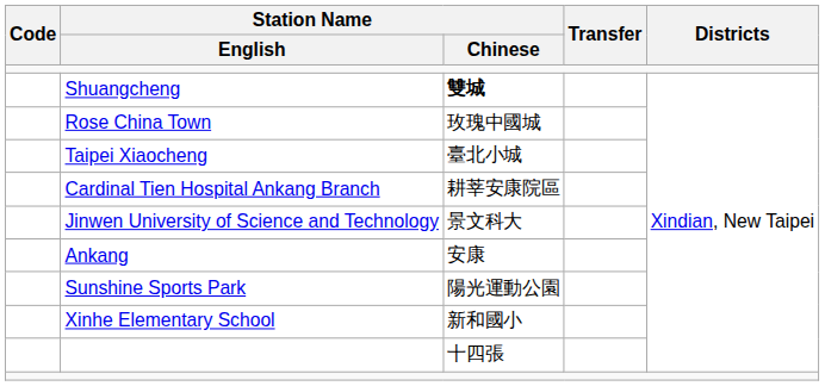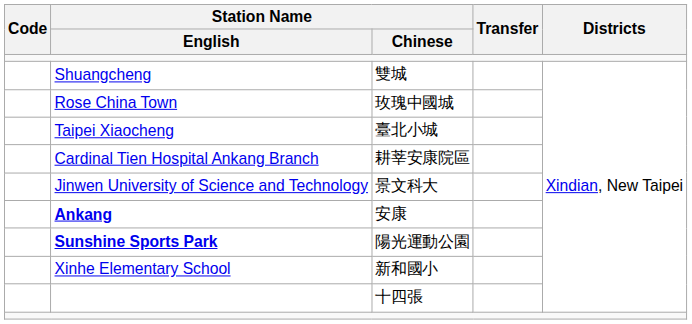雙城 | Station Name / Chinese: bold -> normal
安康 | Station Name / English: normal -> bold
陽光運動公園 | Station Name / English: normal -> bold
